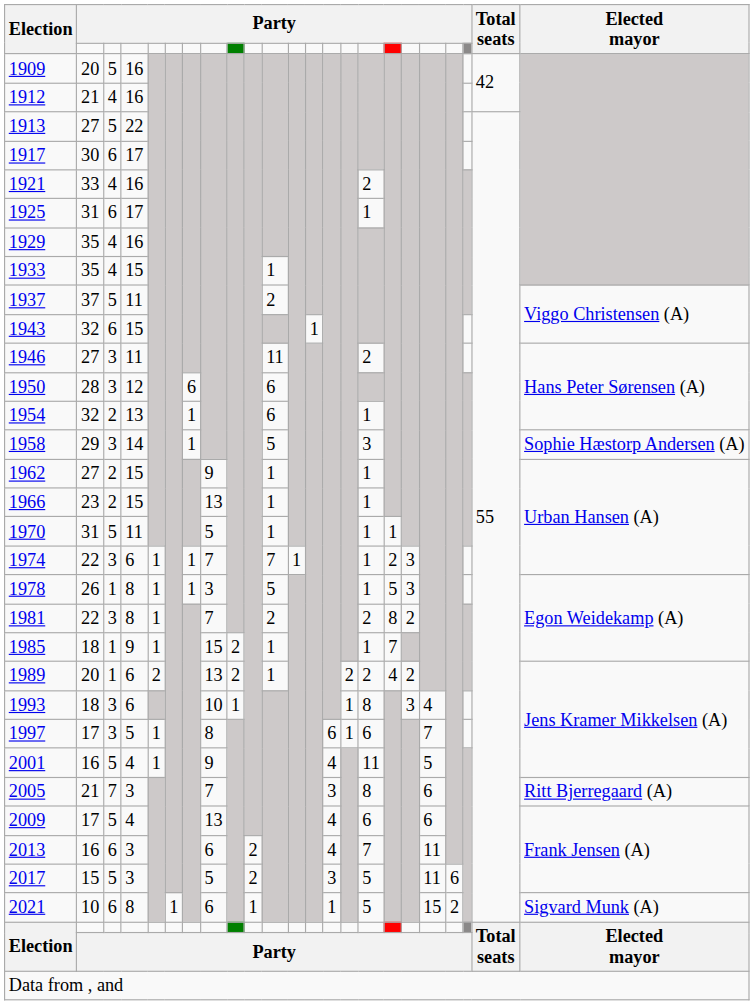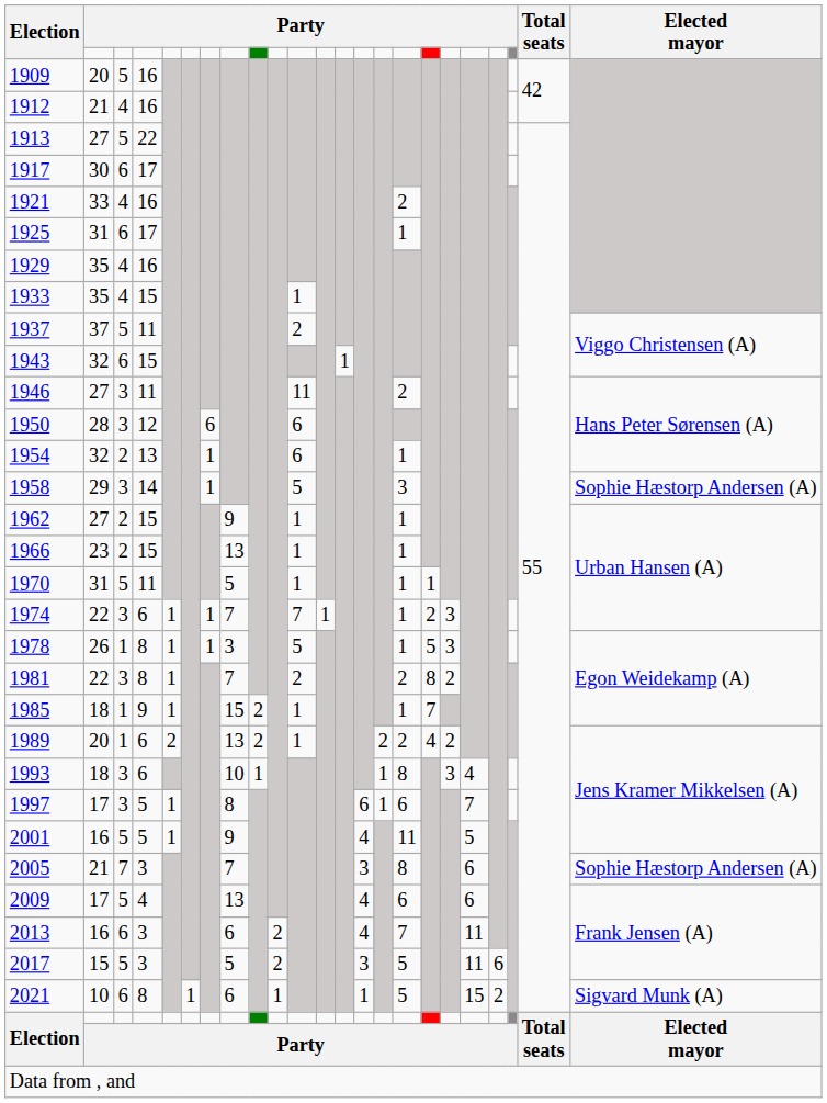2001 | column 4: 4 -> 5
2005 | Elected mayor: Ritt Bjerregaard (A) -> Sophie Hæstorp Andersen (A)
